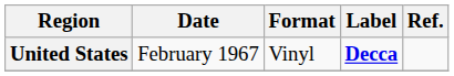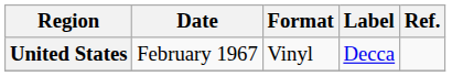United States | Label: bold -> normal
